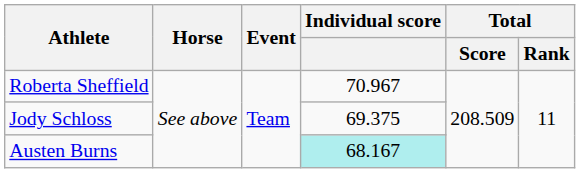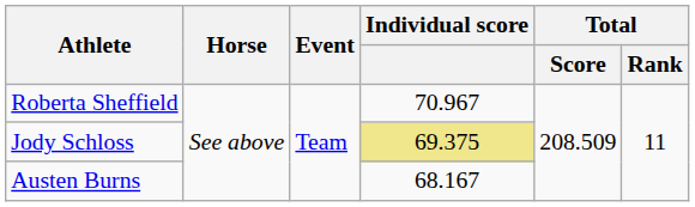Jody Schloss | Individual score: no background -> khaki background
Austen Burns | Individual score: paleturquoise background -> no background
